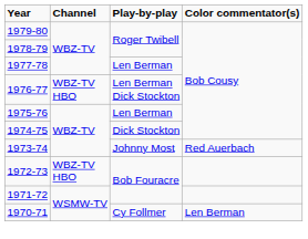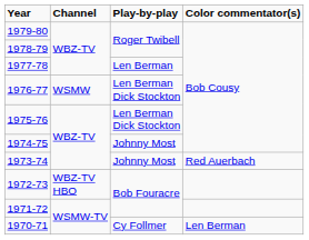1976-77 | Channel: WBZ-TV HBO -> WSMW
1975-76 | Play-by-play: Len Berman -> Len Berman Dick Stockton
1974-75 | Play-by-play: Dick Stockton -> Johnny Most
